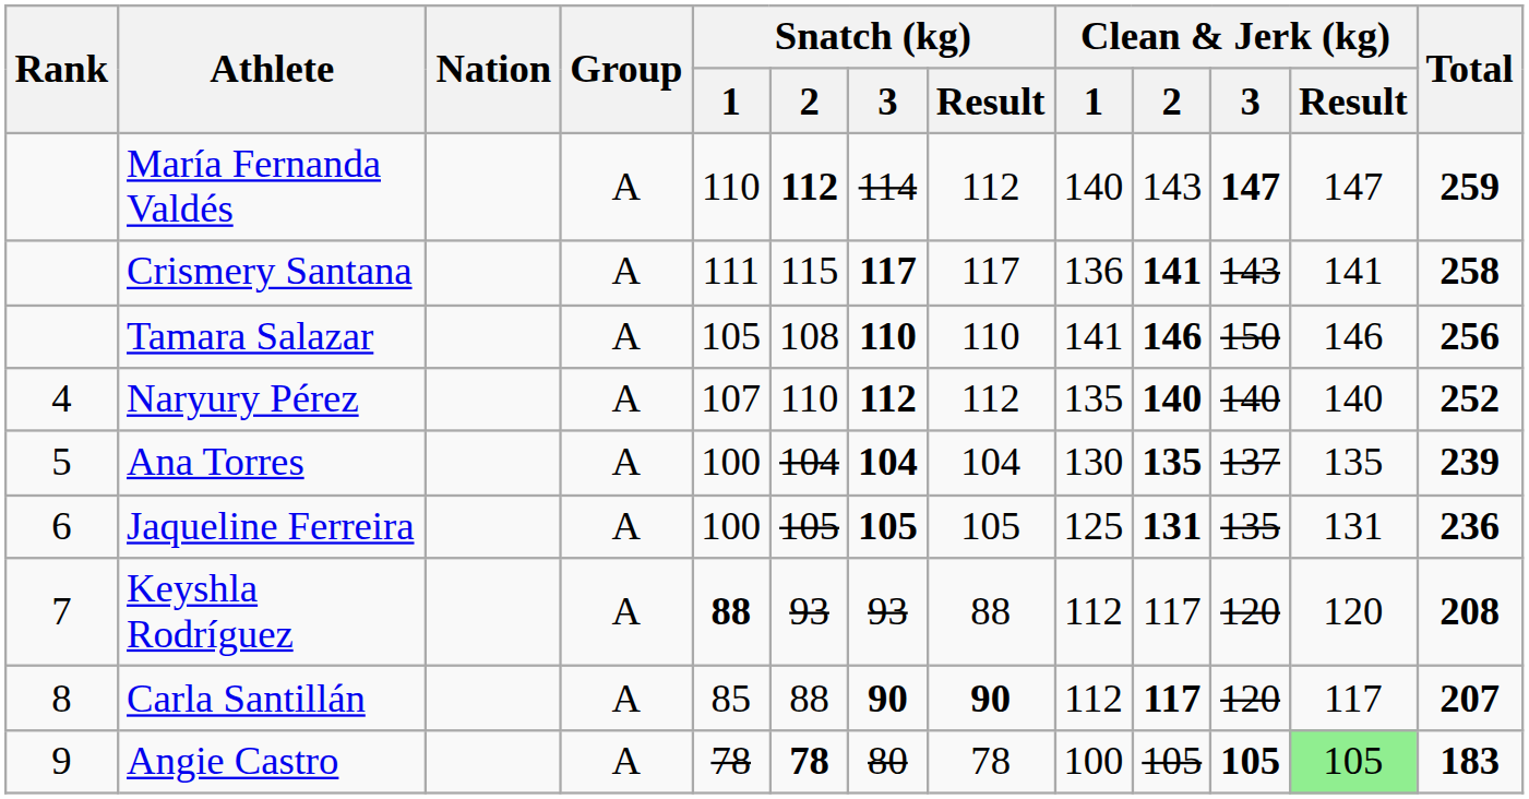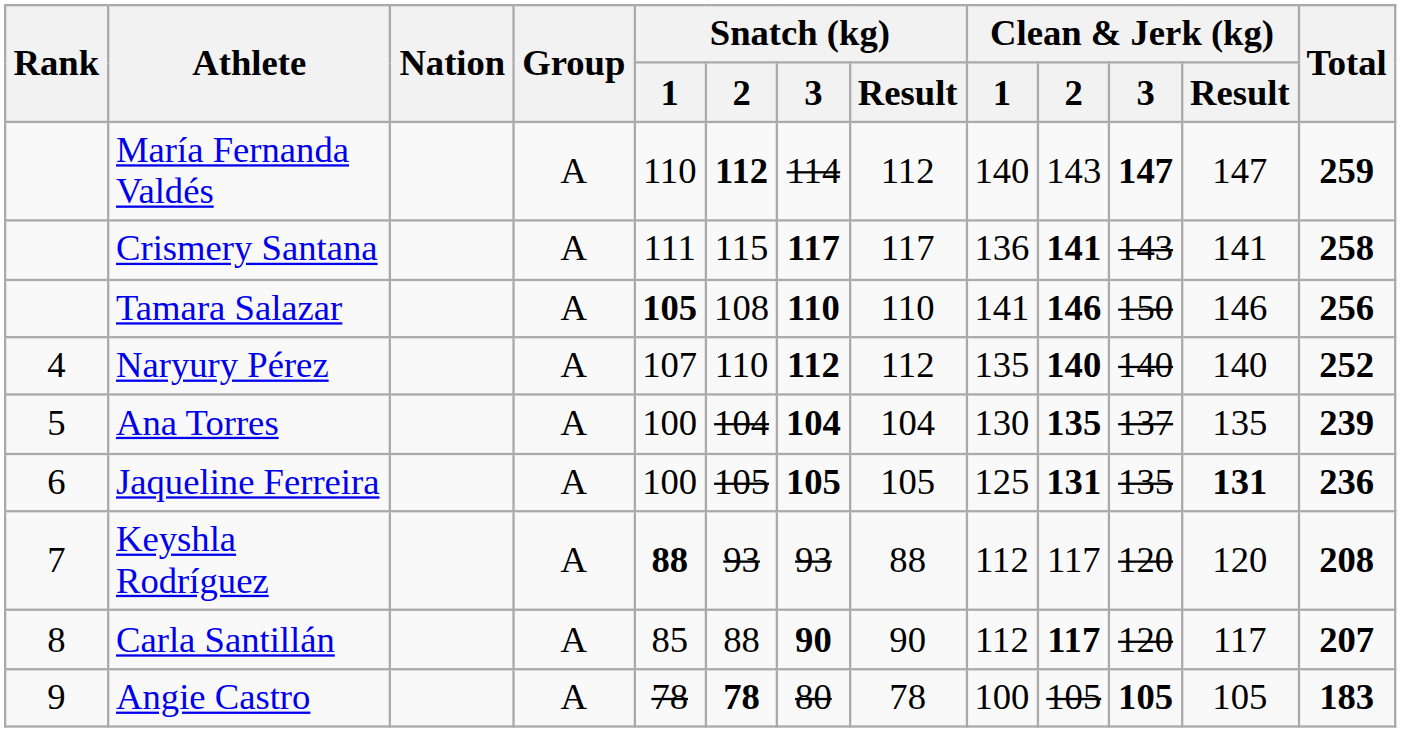Tamara Salazar | Snatch (kg) / 1: normal -> bold
Jaqueline Ferreira | Clean & Jerk (kg) / Result: normal -> bold
Carla Santillán | Snatch (kg) / Result: bold -> normal
Angie Castro | Clean & Jerk (kg) / Result: lightgreen background -> no background
